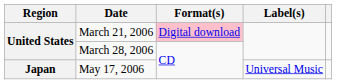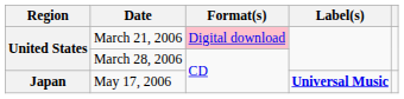May 17, 2006 | Label(s): normal -> bold
